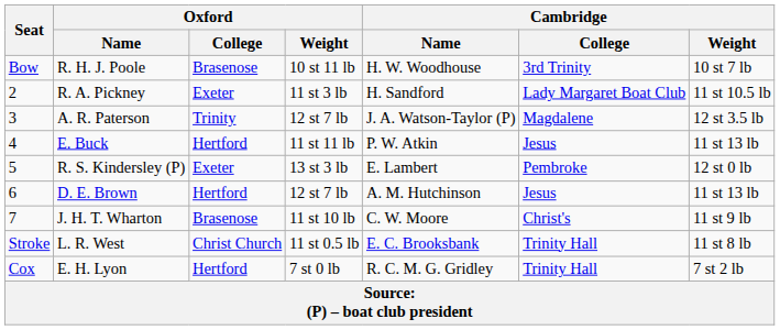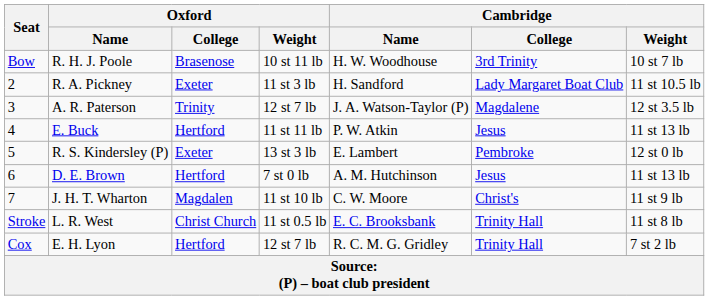D. E. Brown | Oxford / Weight: 12 st 7 lb -> 7 st 0 lb
J. H. T. Wharton | Oxford / College: Brasenose -> Magdalen
E. H. Lyon | Oxford / Weight: 7 st 0 lb -> 12 st 7 lb
